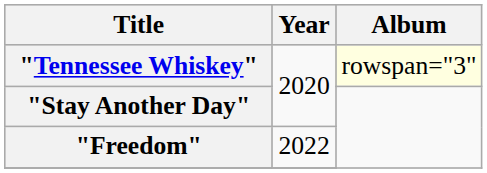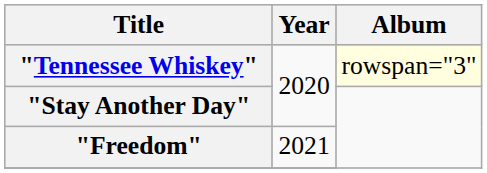"Freedom" | Year: 2022 -> 2021
